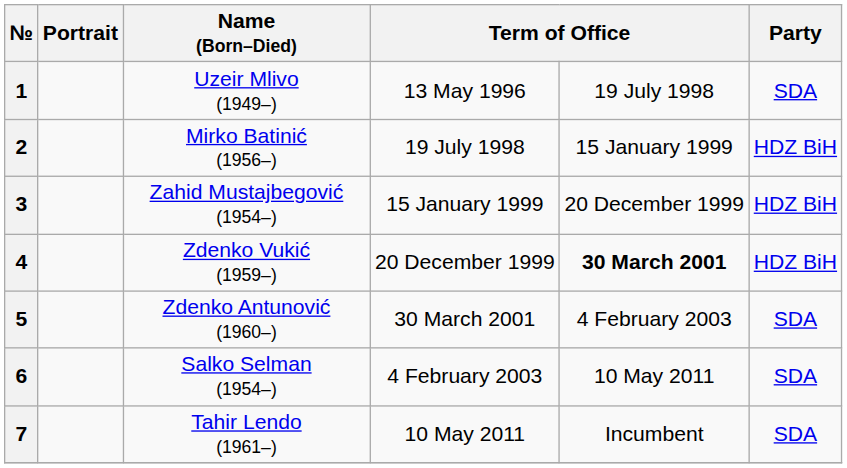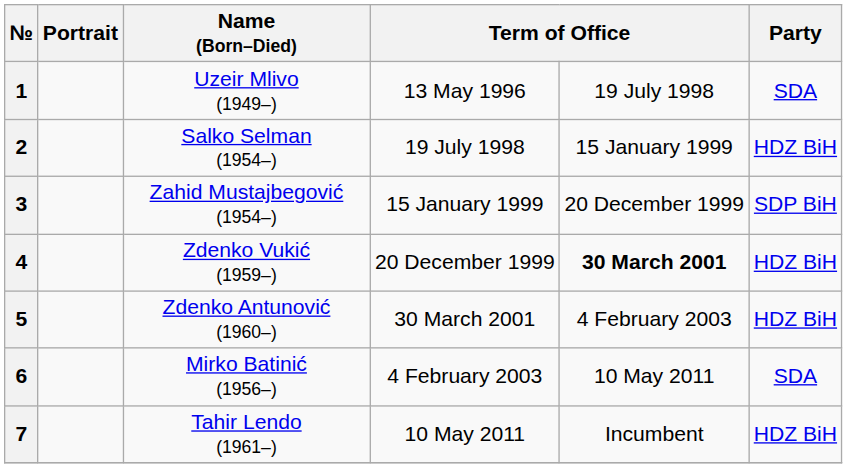2 | Name (Born–Died): Mirko Batinić (1956–) -> Salko Selman (1954–)
3 | Party: HDZ BiH -> SDP BiH
5 | Party: SDA -> HDZ BiH
6 | Name (Born–Died): Salko Selman (1954–) -> Mirko Batinić (1956–)
7 | Party: SDA -> HDZ BiH
